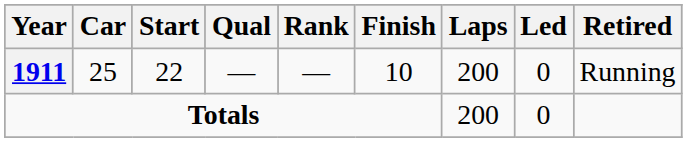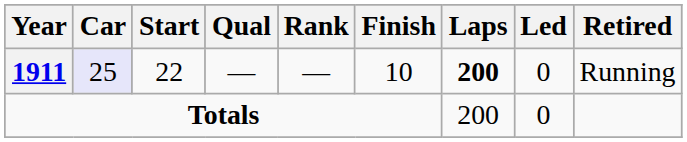1911 | Car: no background -> lavender background
1911 | Laps: normal -> bold
